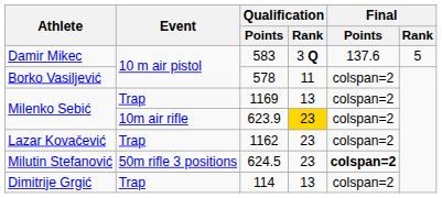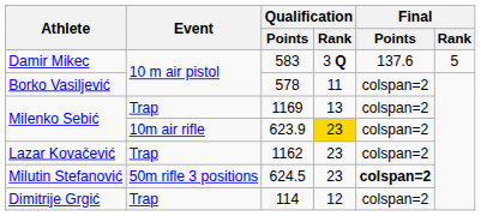114 | Qualification / Rank: 13 -> 12
